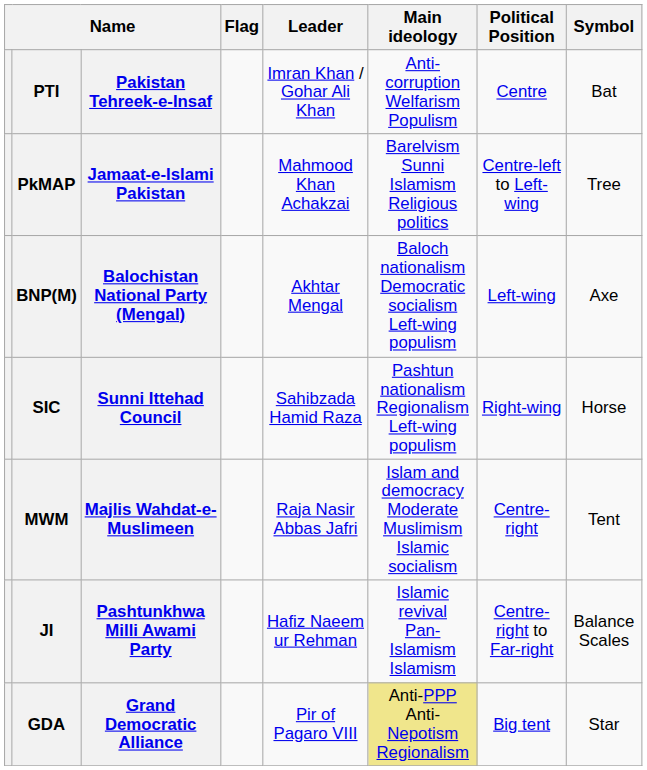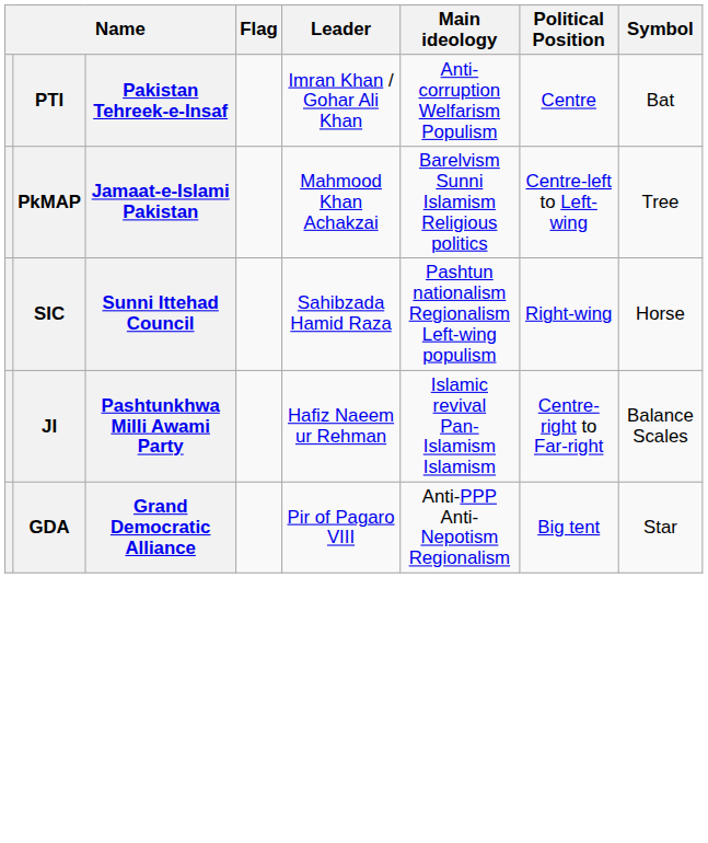- row: BNP(M) | Balochistan National Party (Mengal) | Akhtar Mengal | Baloch nationalism Democratic socialism Left-wing populism | Left-wing | Axe
- row: MWM | Majlis Wahdat-e-Muslimeen | Raja Nasir Abbas Jafri | Islam and democracy Moderate Muslimism Islamic socialism | Centre-right | Tent
GDA | Main ideology: khaki background -> no background
